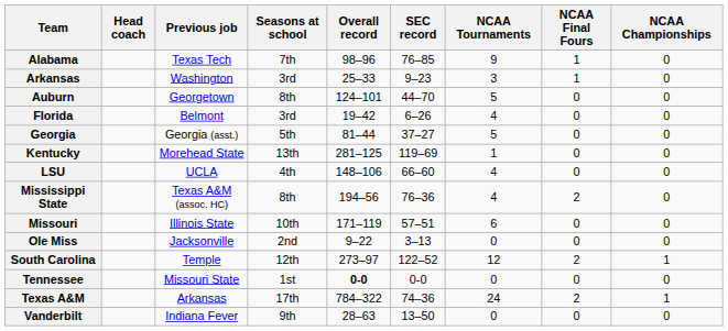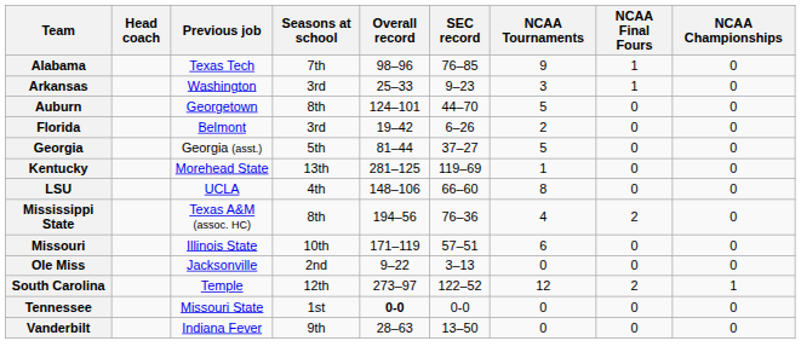Florida | NCAA Tournaments: 4 -> 2
LSU | NCAA Tournaments: 4 -> 8
- row: Texas A&M | Arkansas | 17th | 784–322 | 74–36 | 24 | 2 | 1
